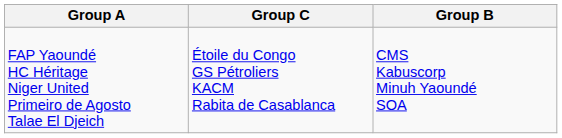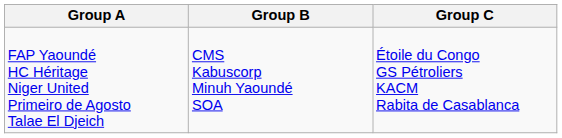columns swapped: Group B <-> Group C
